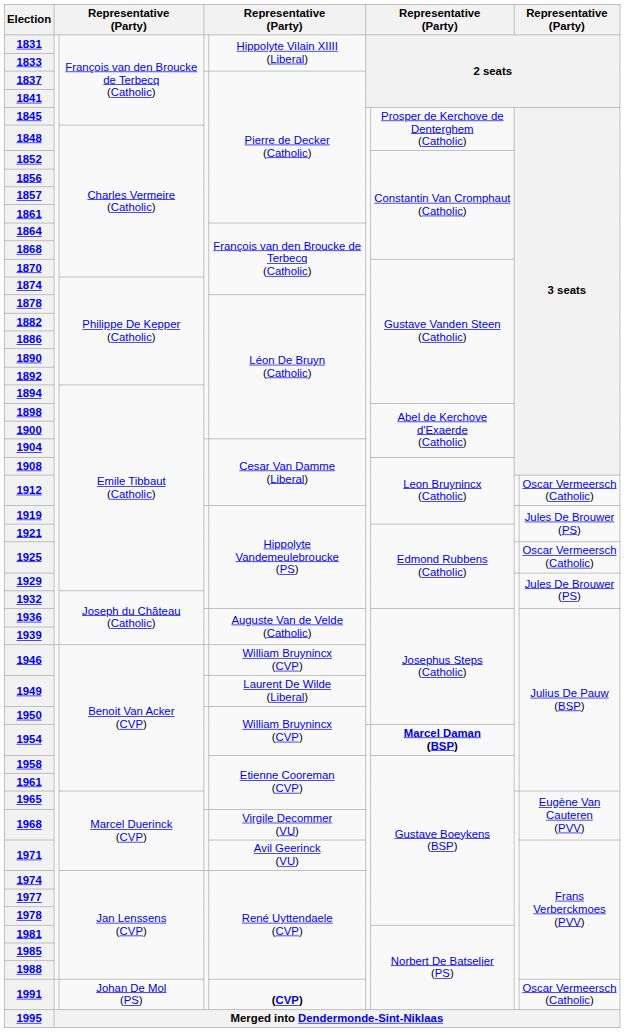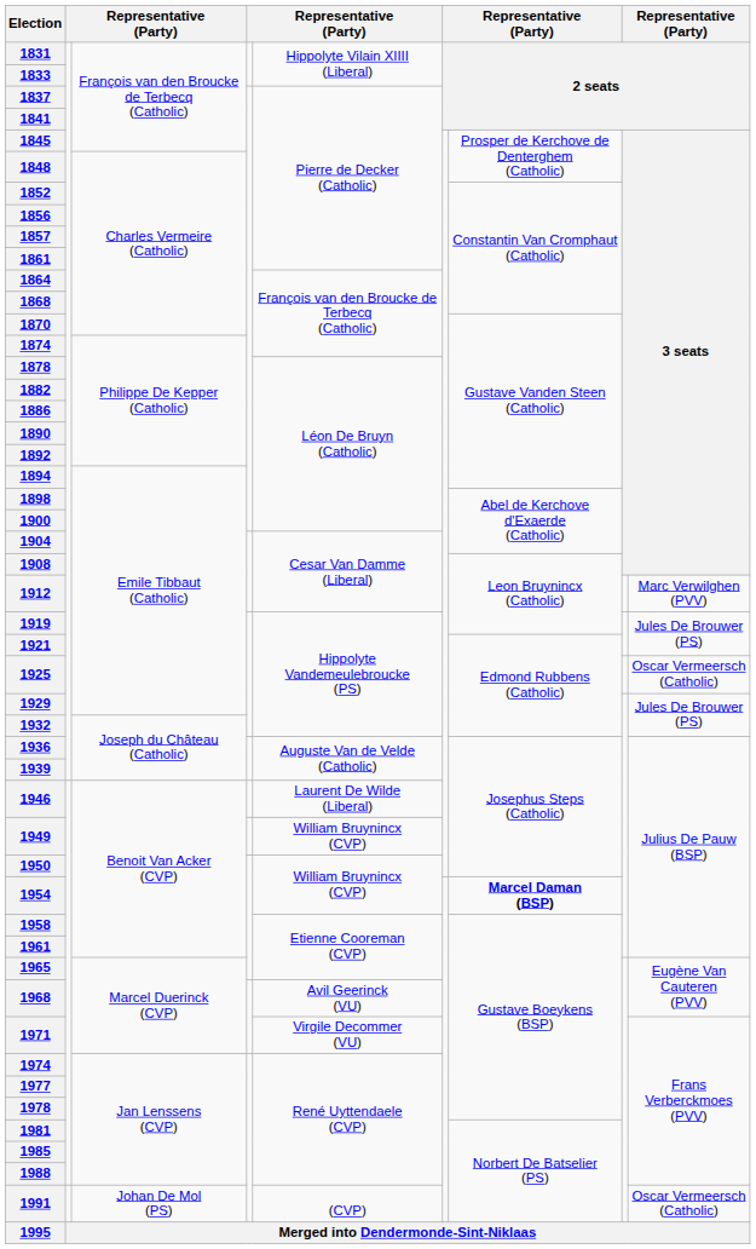1912 | column 9: Oscar Vermeersch (Catholic) -> Marc Verwilghen (PVV)
1946 | column 5: William Bruynincx (CVP) -> Laurent De Wilde (Liberal)
1949 | column 5: Laurent De Wilde (Liberal) -> William Bruynincx (CVP)
1968 | column 5: Virgile Decommer (VU) -> Avil Geerinck (VU)
1971 | column 5: Avil Geerinck (VU) -> Virgile Decommer (VU)
1991 | column 5: bold -> normal
